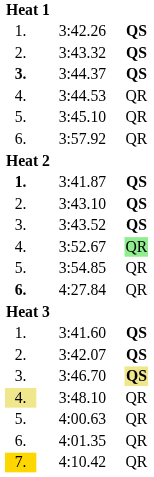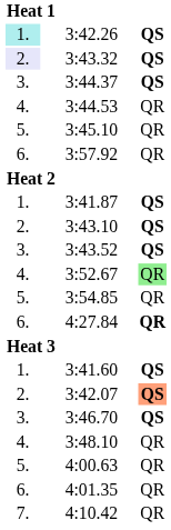3:42.26 | column 1: no background -> paleturquoise background
3:43.32 | column 1: no background -> lavender background
3:44.37 | column 1: bold -> normal
3:41.87 | column 1: bold -> normal
4:27.84 | column 1: bold -> normal
4:27.84 | column 3: normal -> bold
3:42.07 | column 3: no background -> lightsalmon background
3:46.70 | column 3: khaki background -> no background
3:48.10 | column 1: khaki background -> no background
4:10.42 | column 1: gold background -> no background
